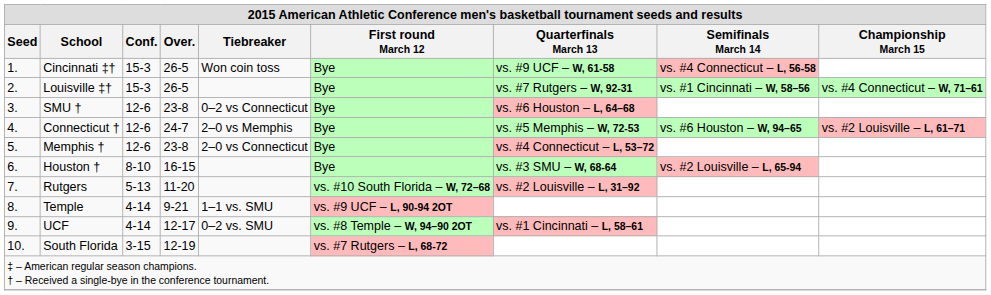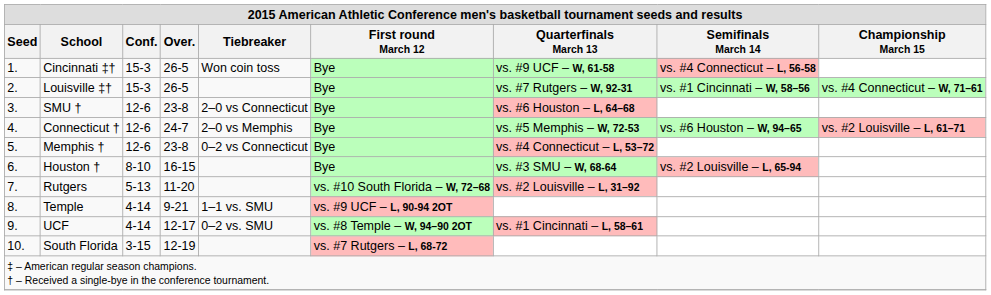SMU † | Tiebreaker: 0–2 vs Connecticut -> 2–0 vs Connecticut
Memphis † | Tiebreaker: 2–0 vs Connecticut -> 0–2 vs Connecticut
